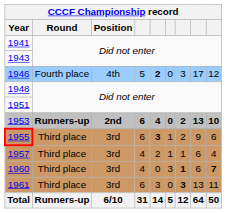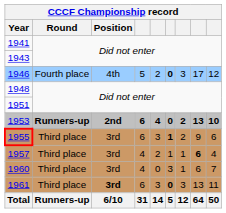1946 | column 5: bold -> normal
1946 | column 6: normal -> bold
1955 | column 5: bold -> normal
1955 | column 6: normal -> bold
1957 | column 8: normal -> bold
1960 | column 7: bold -> normal
1960 | column 9: bold -> normal
1961 | Position: normal -> bold
1961 | column 6: normal -> bold
1961 | column 7: bold -> normal
